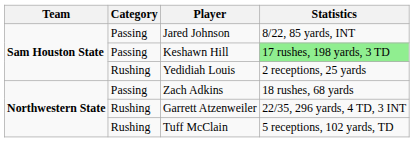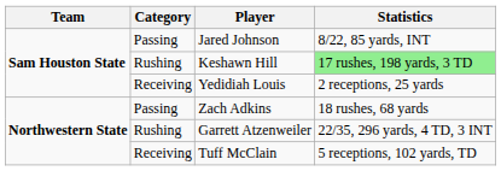Keshawn Hill | Category: Passing -> Rushing
Yedidiah Louis | Category: Rushing -> Receiving
Tuff McClain | Category: Rushing -> Receiving
